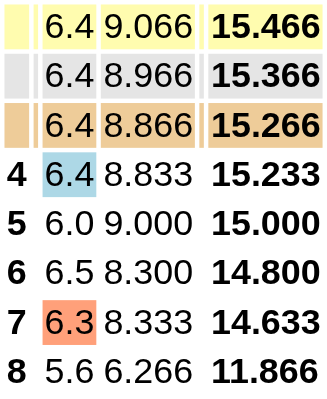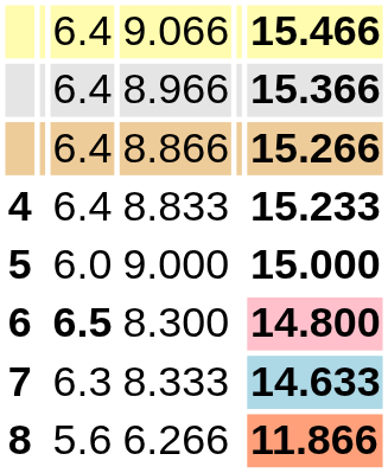8.833 | column 2: lightblue background -> no background
8.300 | column 2: normal -> bold
8.300 | column 4: no background -> pink background
8.333 | column 2: lightsalmon background -> no background
8.333 | column 4: no background -> lightblue background
6.266 | column 4: no background -> lightsalmon background
